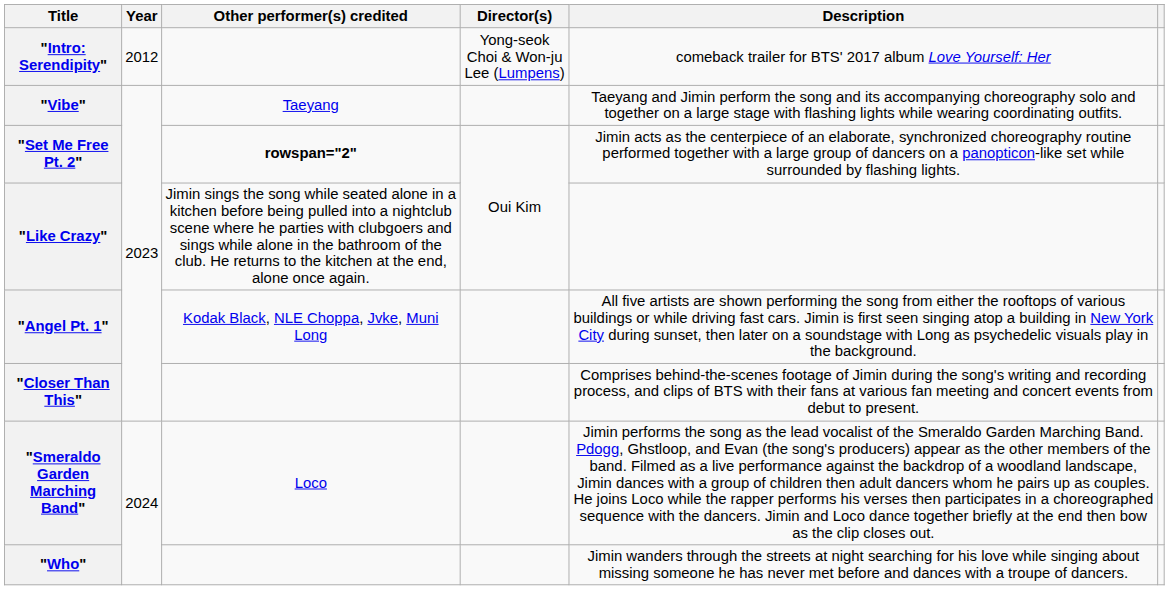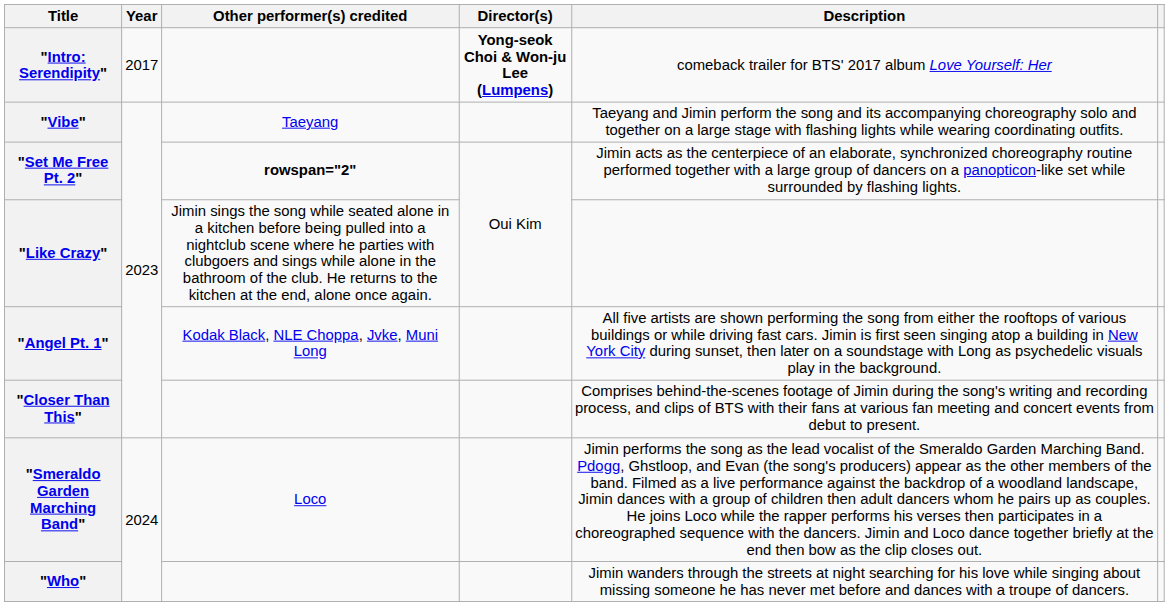"Intro: Serendipity" | Year: 2012 -> 2017
"Intro: Serendipity" | Director(s): normal -> bold
